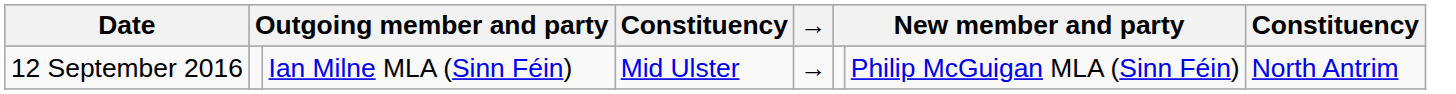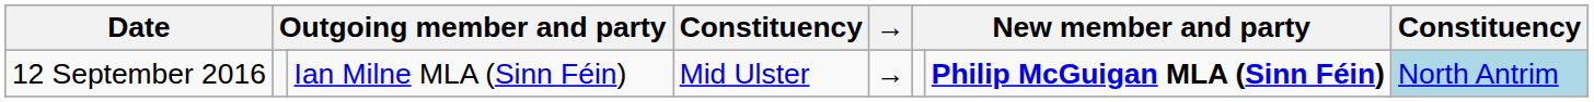12 September 2016 | column 7: normal -> bold
12 September 2016 | column 8: no background -> lightblue background
